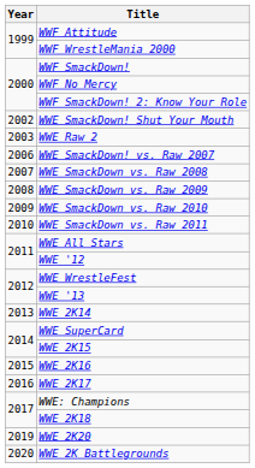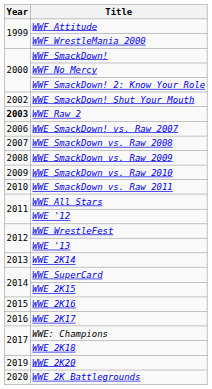WWE Raw 2 | Year: normal -> bold
